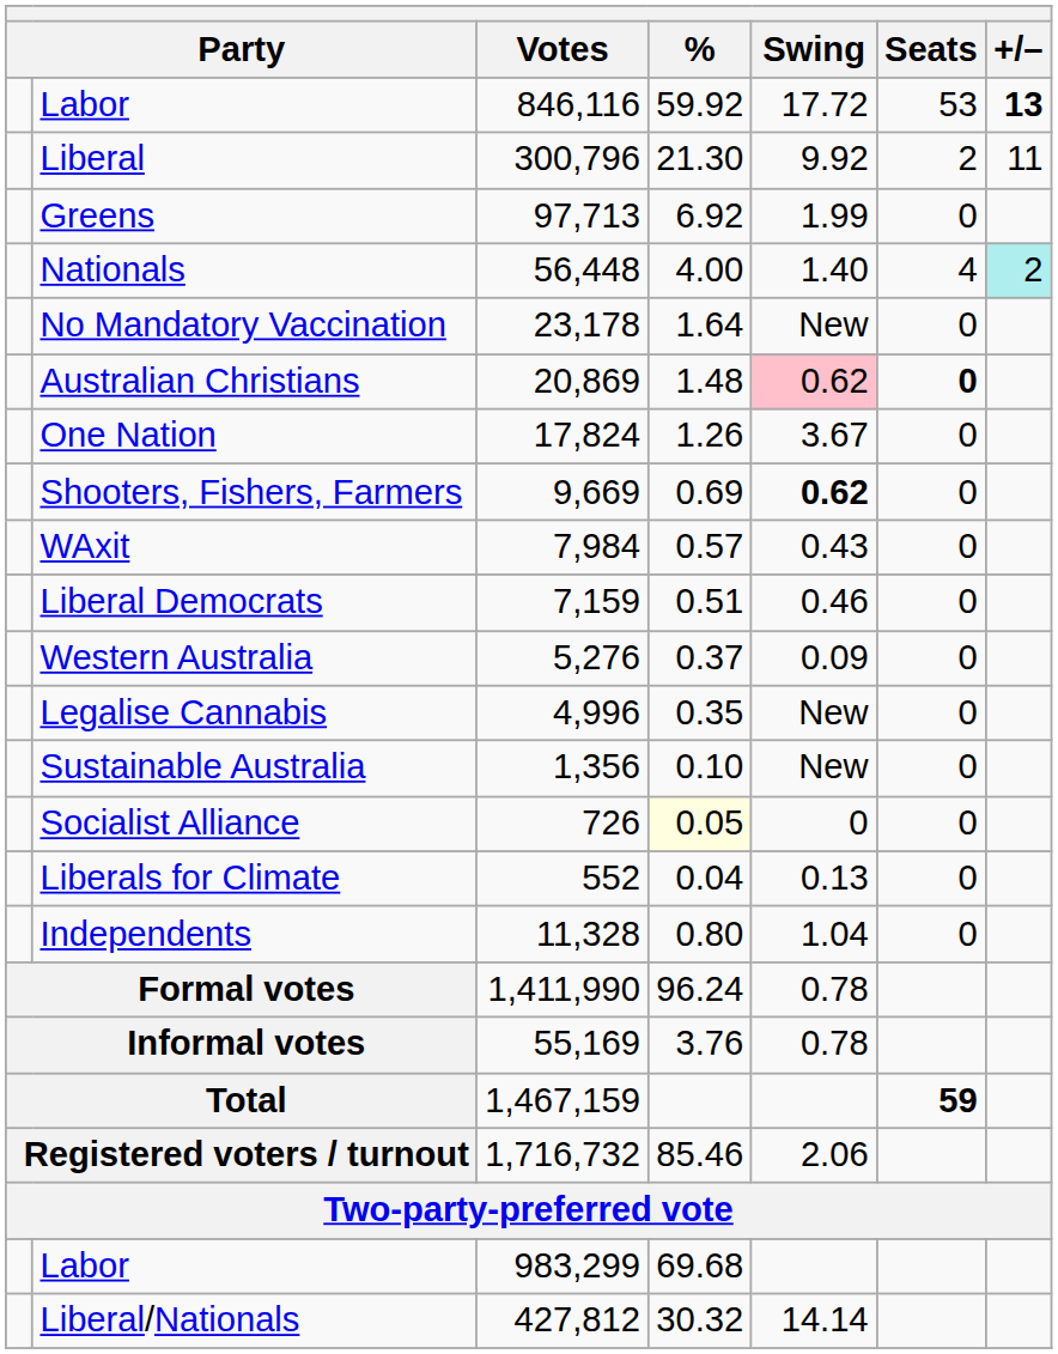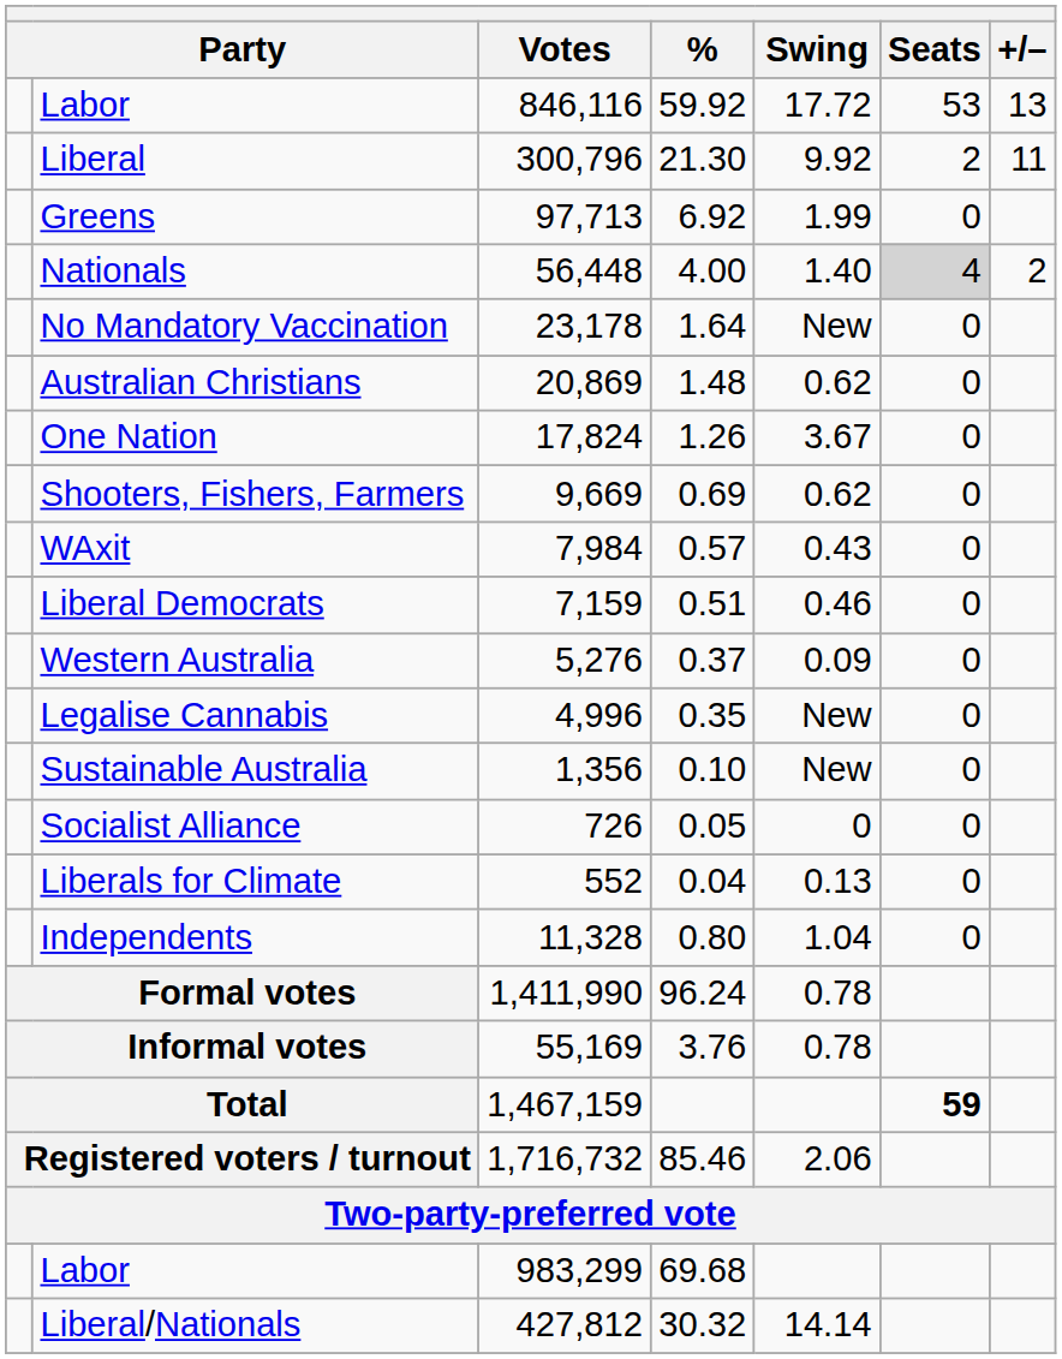Labor / 846,116 | +/–: bold -> normal
Nationals | Seats: no background -> lightgrey background
Nationals | +/–: paleturquoise background -> no background
Australian Christians | Swing: pink background -> no background
Australian Christians | Seats: bold -> normal
Shooters, Fishers, Farmers | Swing: bold -> normal
Socialist Alliance | %: lightyellow background -> no background
